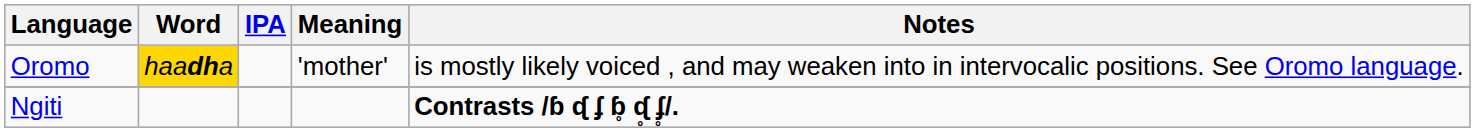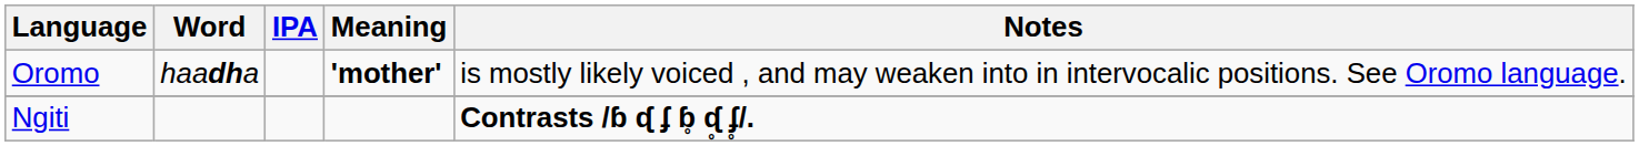Oromo | Word: gold background -> no background
Oromo | Meaning: normal -> bold
